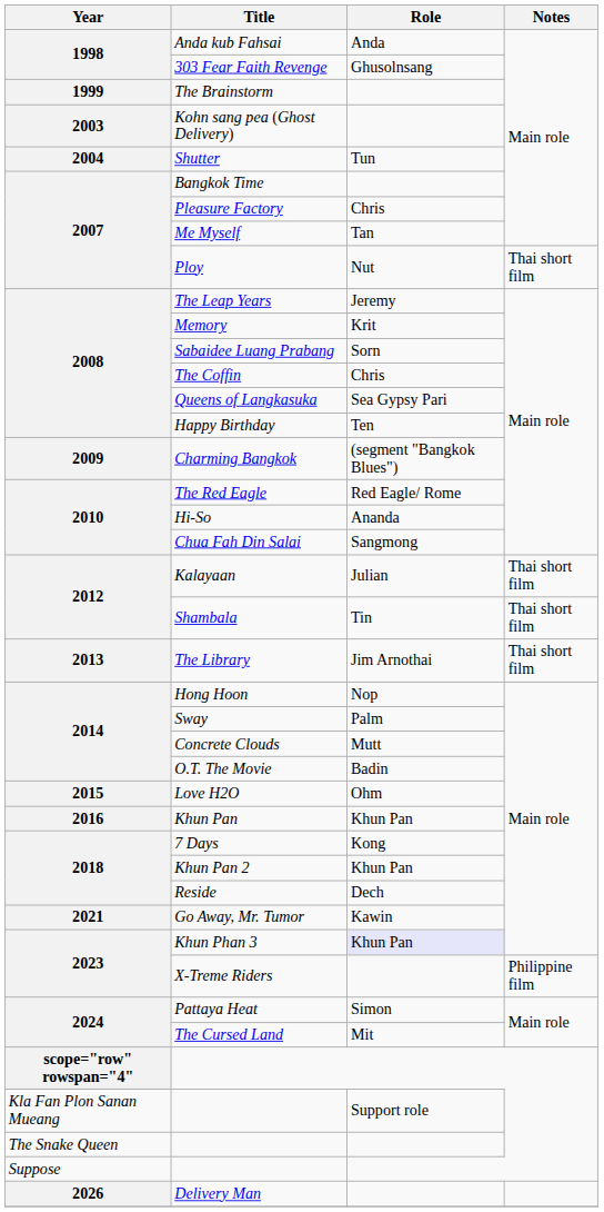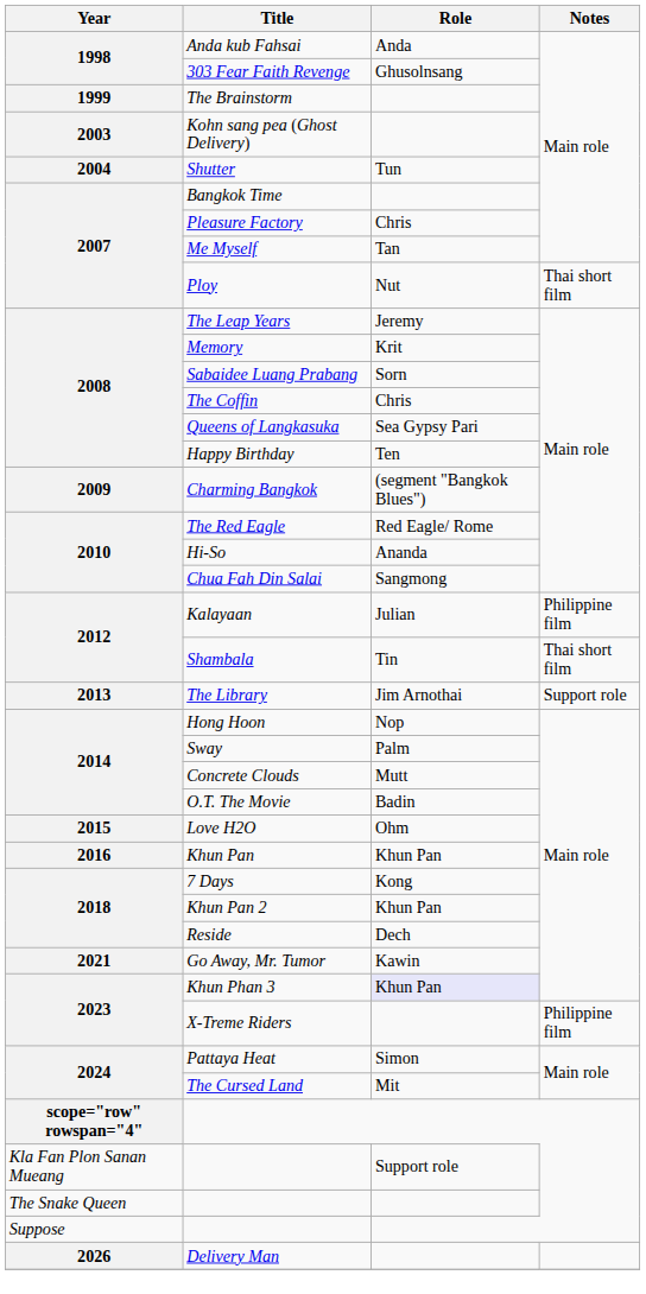Kalayaan | Notes: Thai short film -> Philippine film
The Library | Notes: Thai short film -> Support role
